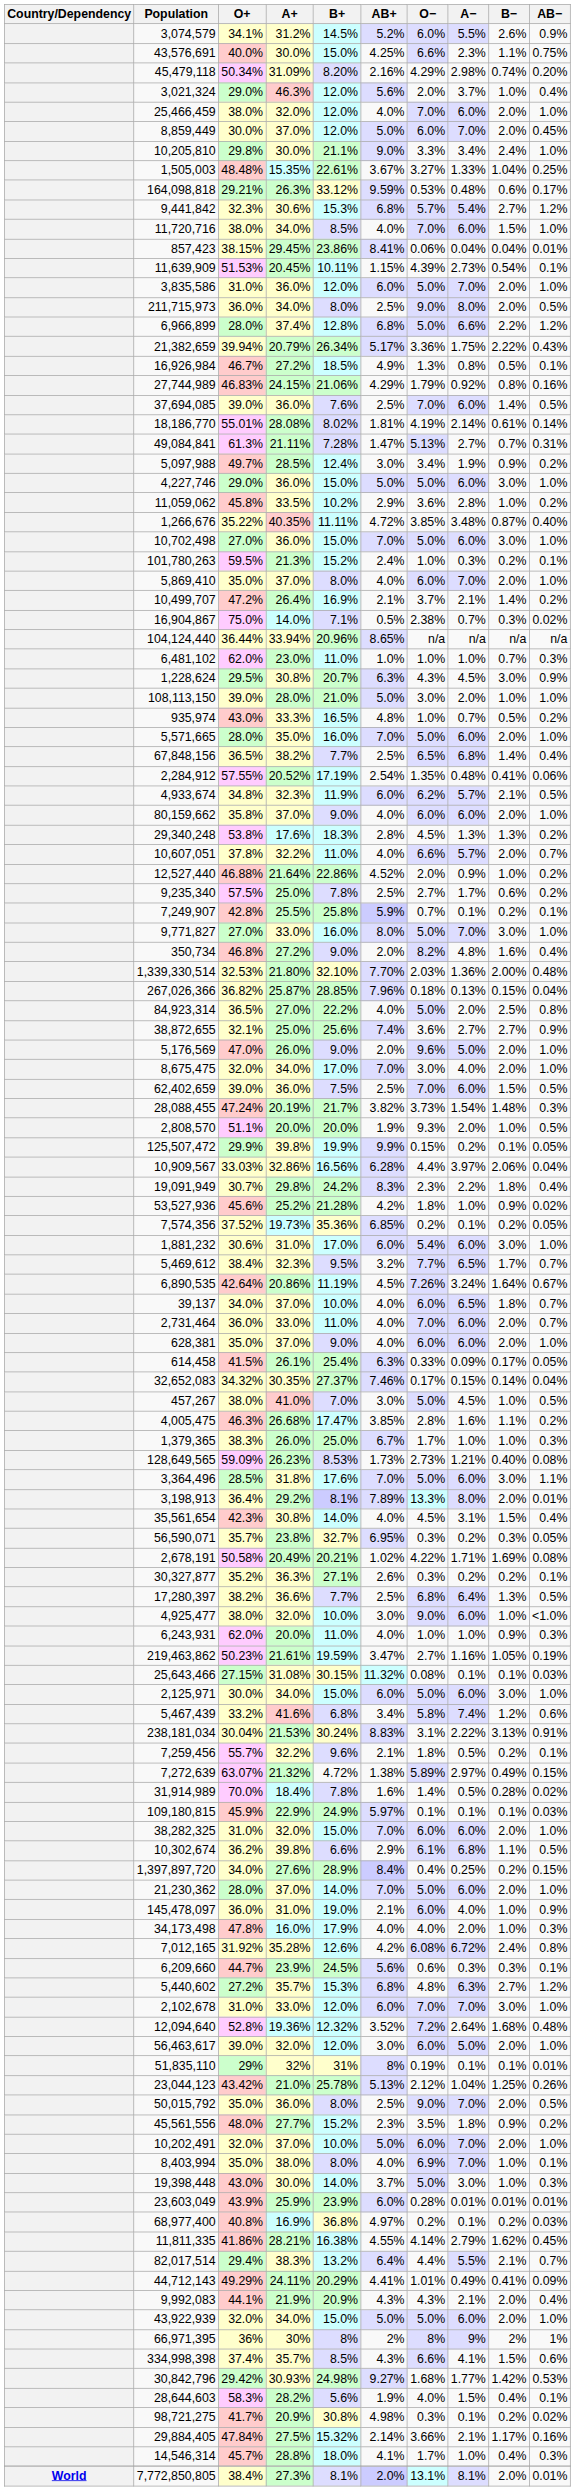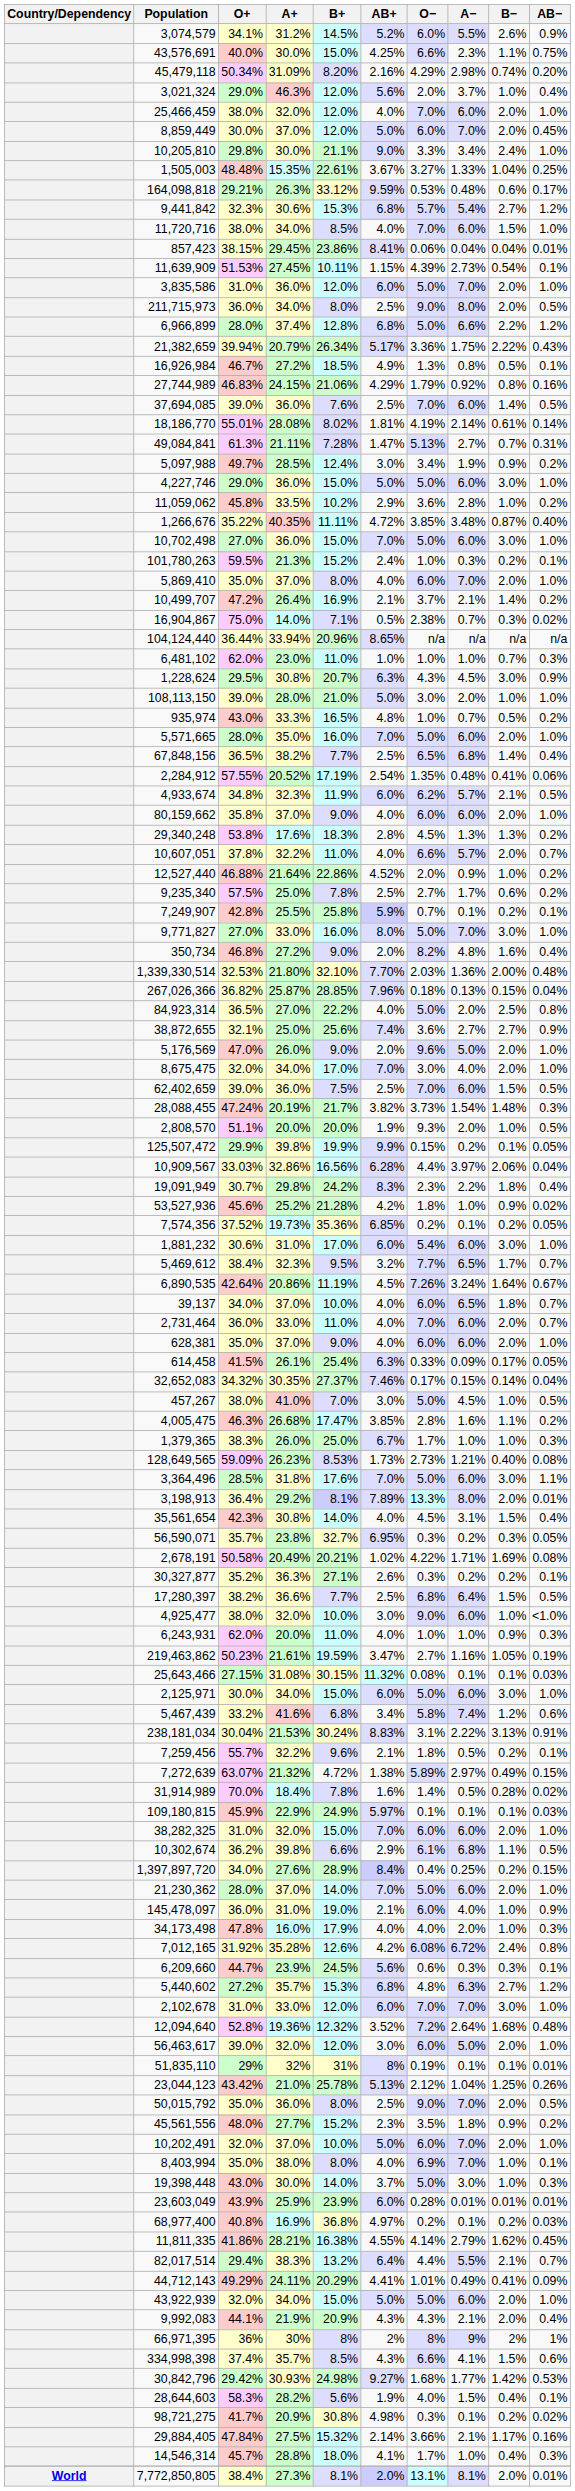11,639,909 | A+: 20.45% -> 27.45%
17,280,397 | B−: 1.3% -> 1.5%
rows swapped: 43,922,939 <-> 9,992,083
